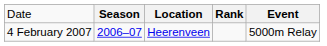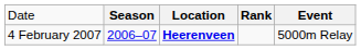4 February 2007 | column 3: normal -> bold
